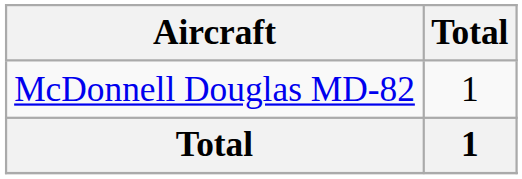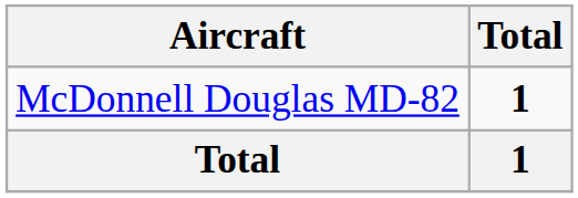McDonnell Douglas MD-82 | Total: normal -> bold
